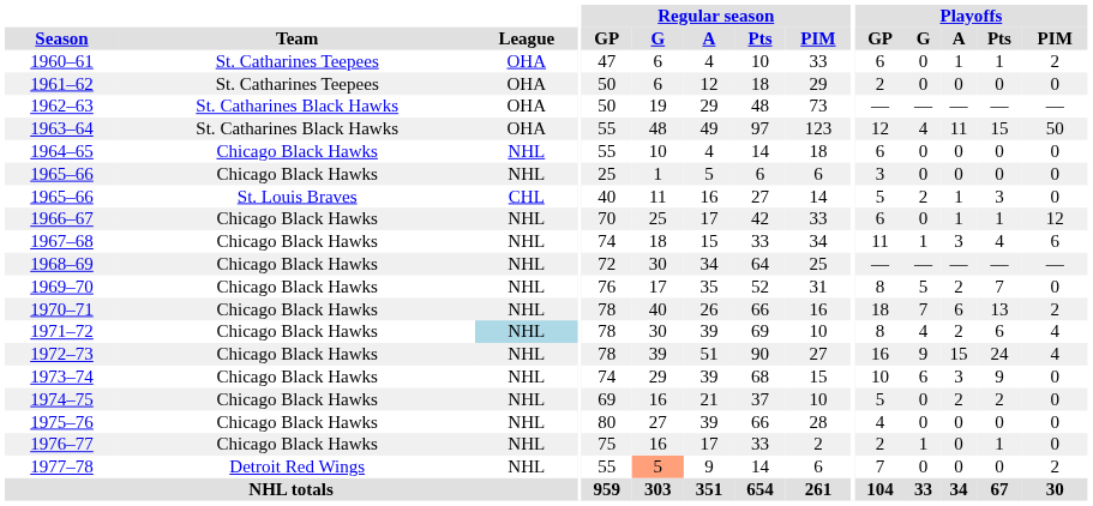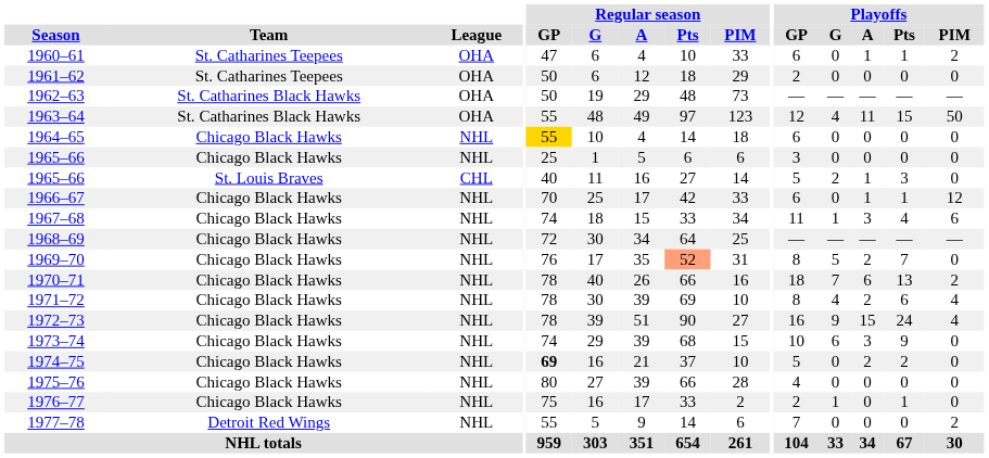1964–65 | Regular season / GP: no background -> gold background
1969–70 | Regular season / Pts: no background -> lightsalmon background
1971–72 | League: lightblue background -> no background
1974–75 | Regular season / GP: normal -> bold
1977–78 | Regular season / G: lightsalmon background -> no background
